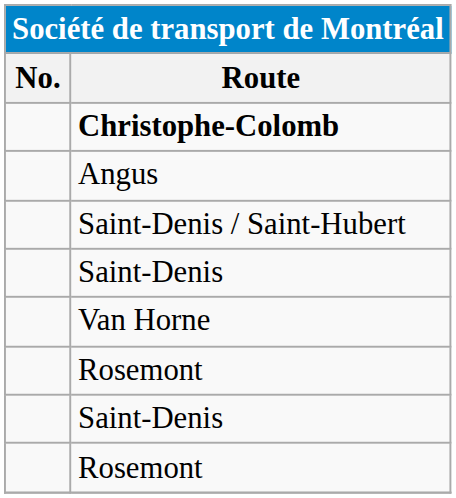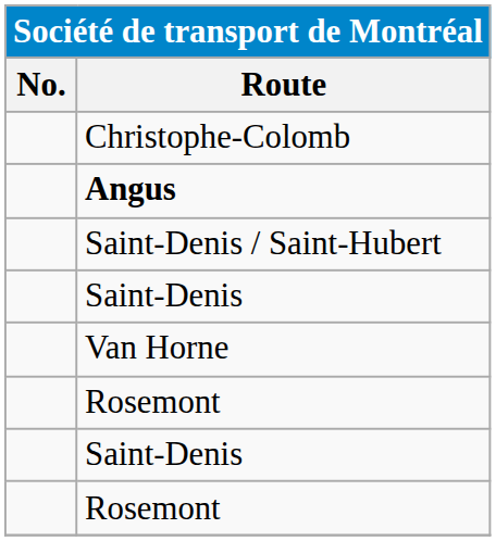Christophe-Colomb | Route: bold -> normal
Angus | Route: normal -> bold
